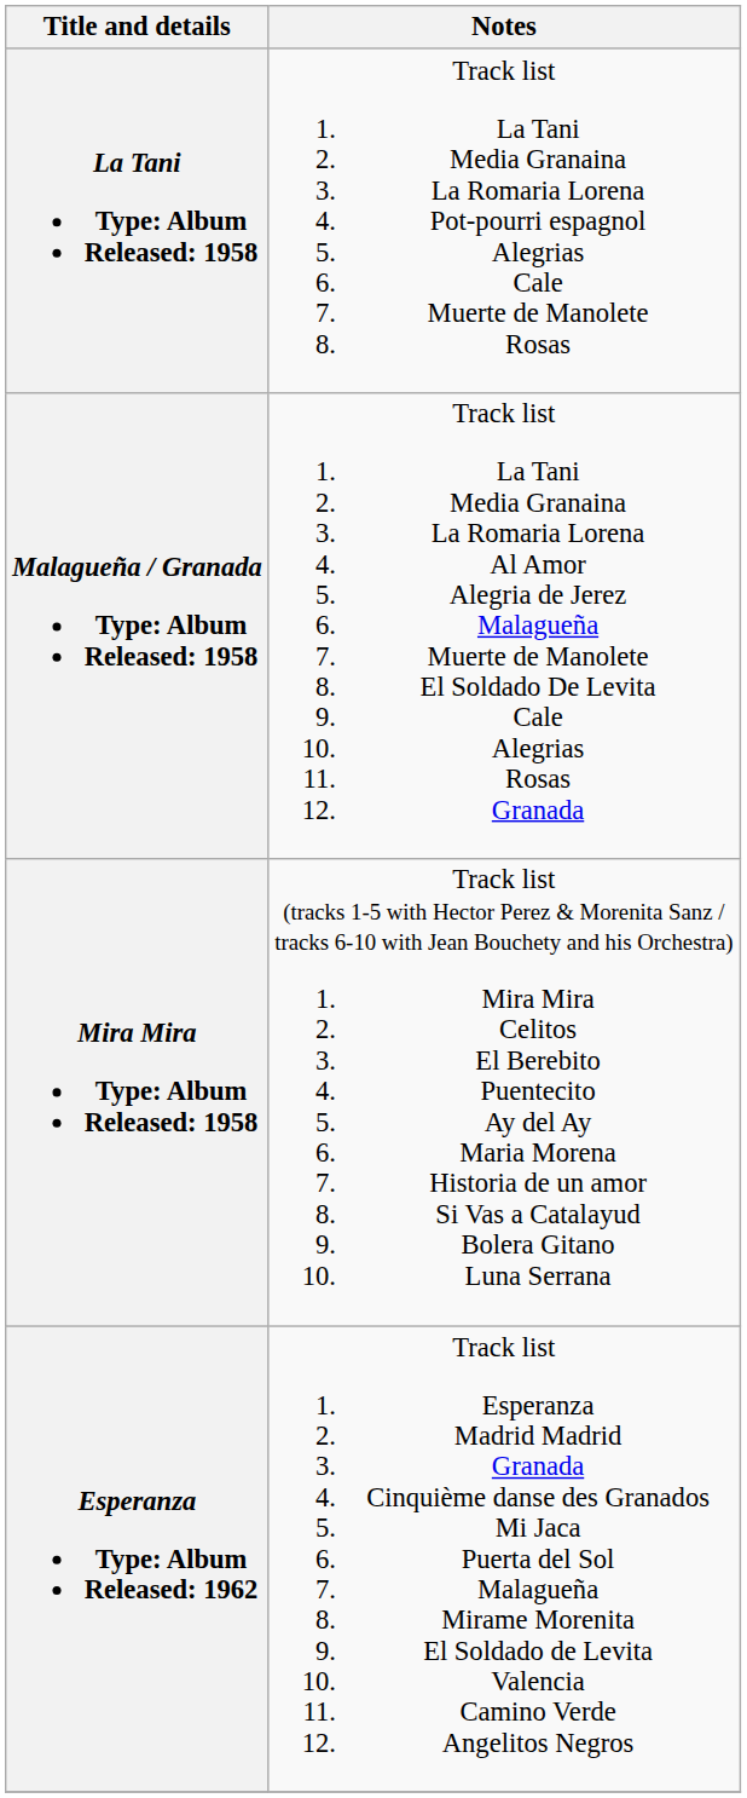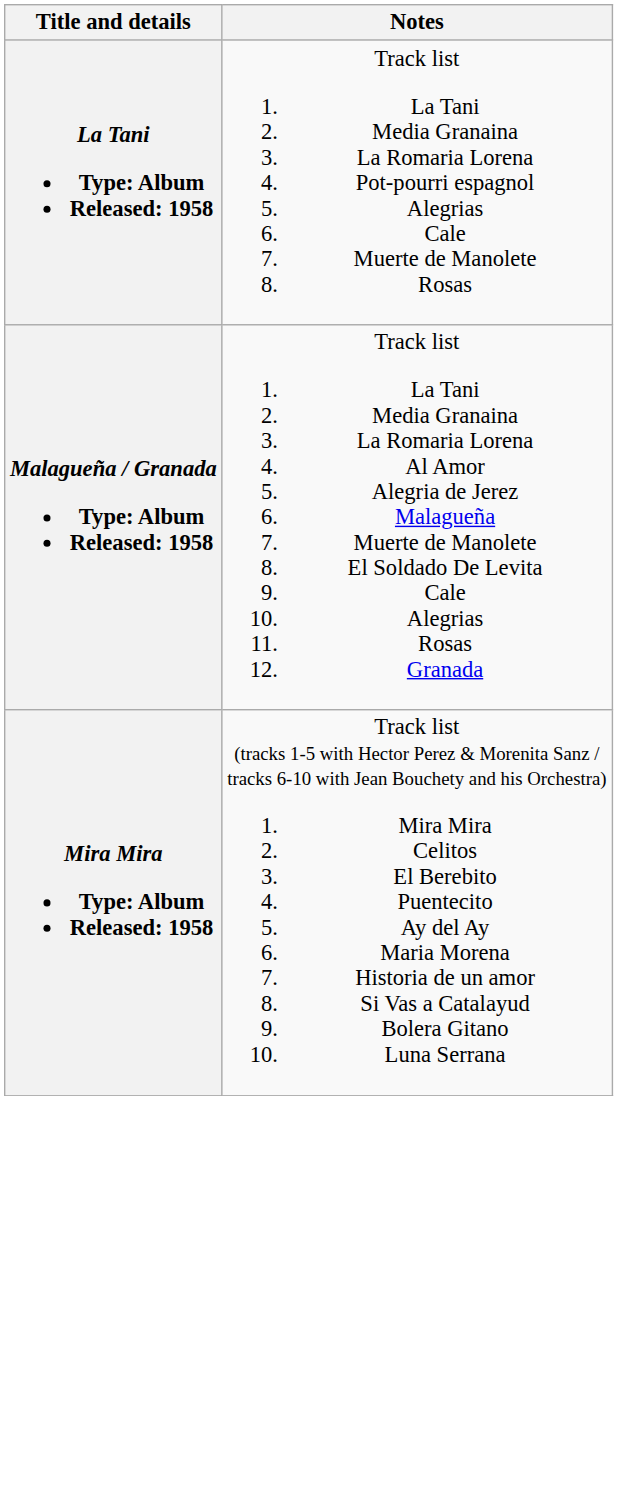- row: Esperanza Type: Album Released: 1962 | Track list Esperanza Madrid Madrid Granada Cinquième danse des Granados Mi Jaca Puerta del Sol Malagueña Mirame Morenita El Soldado de Levita Valencia Camino Verde Angelitos Negros
